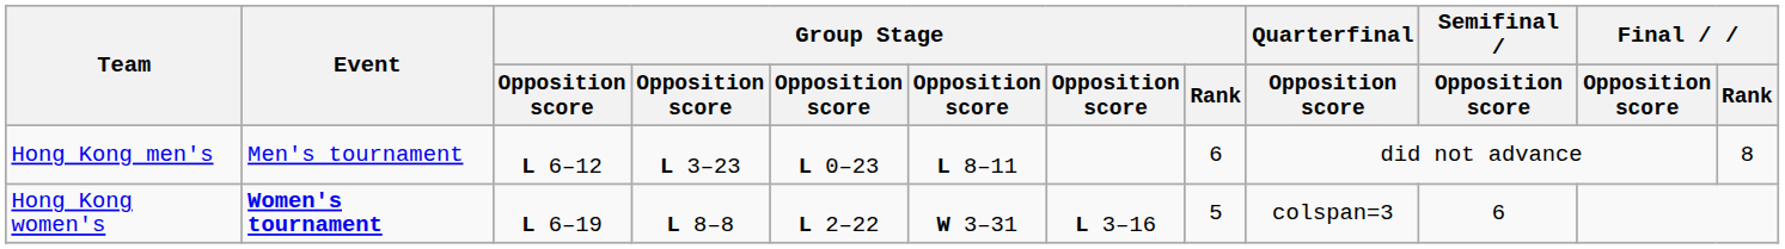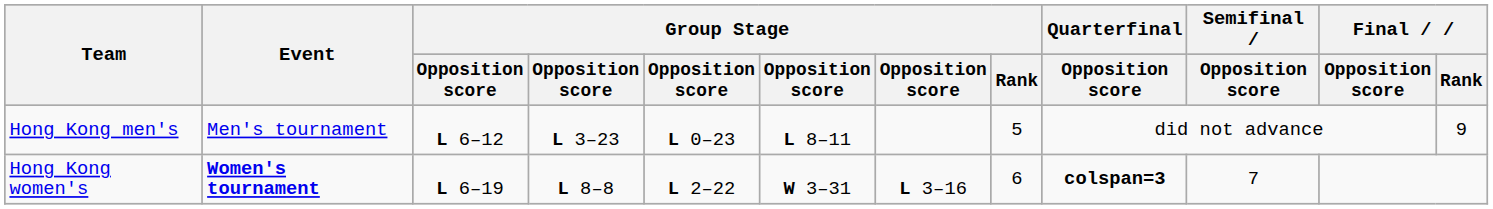Hong Kong men's | Group Stage / Rank: 6 -> 5
Hong Kong men's | Final / Rank: 8 -> 9
Hong Kong women's | Group Stage / Rank: 5 -> 6
Hong Kong women's | Quarterfinal / Opposition score: normal -> bold
Hong Kong women's | Semifinal / Opposition score: 6 -> 7
